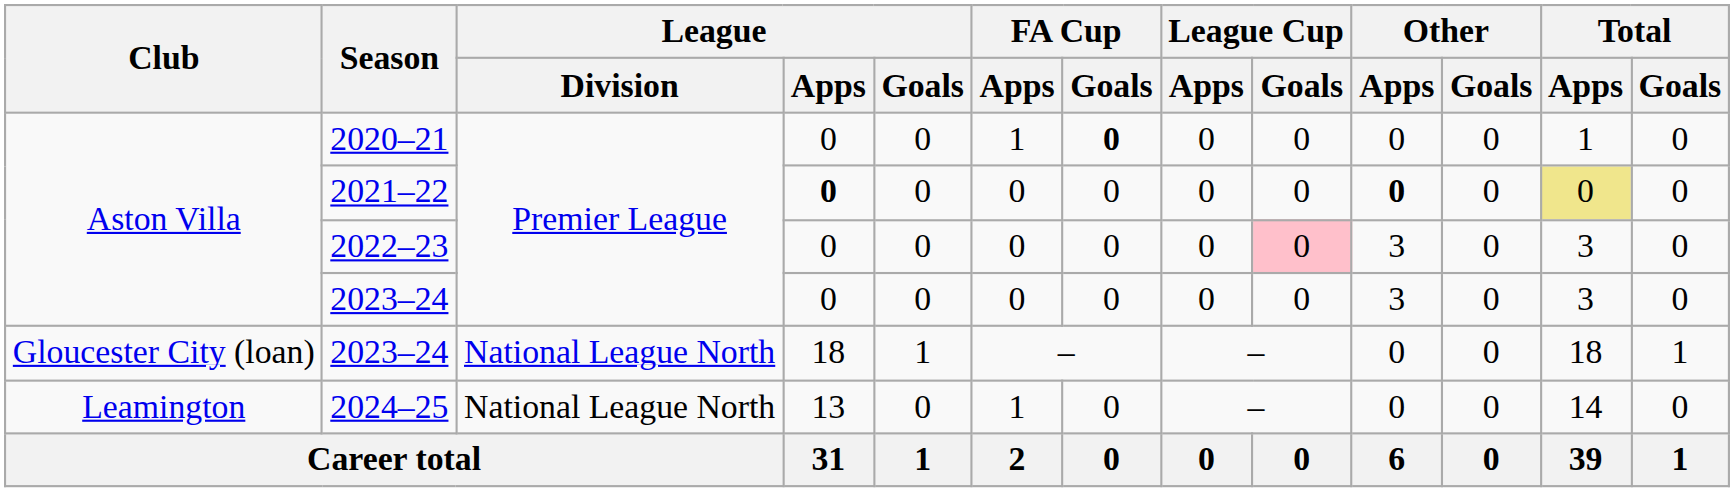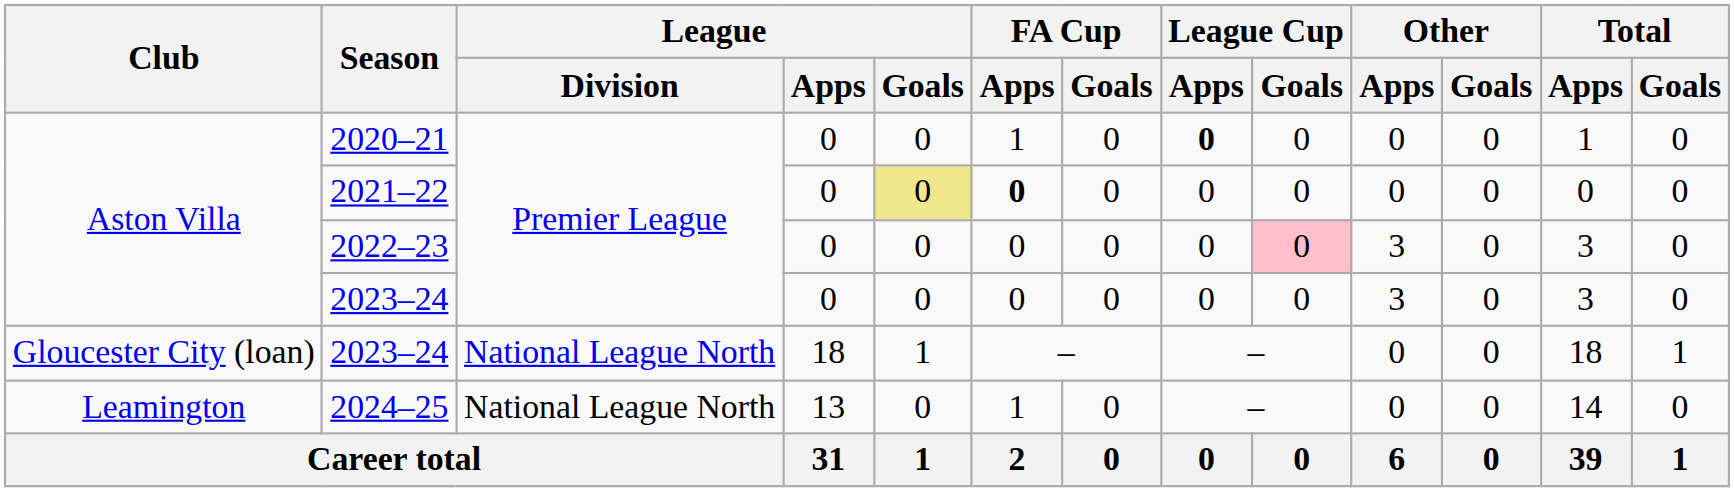2020–21 | FA Cup / Goals: bold -> normal
2020–21 | League Cup / Apps: normal -> bold
2021–22 | League / Apps: bold -> normal
2021–22 | League / Goals: no background -> khaki background
2021–22 | FA Cup / Apps: normal -> bold
2021–22 | Other / Apps: bold -> normal
2021–22 | Total / Apps: khaki background -> no background
